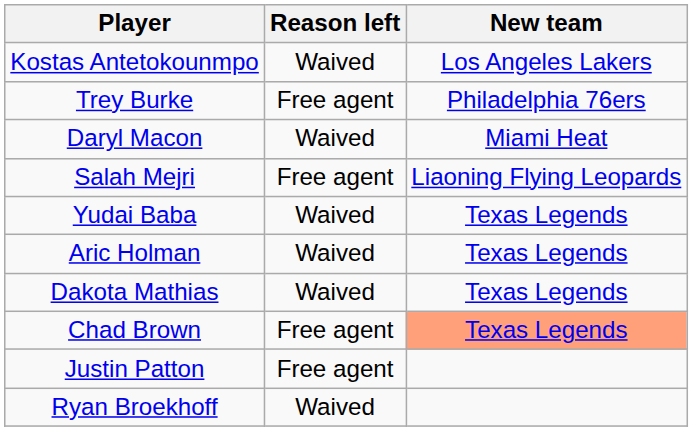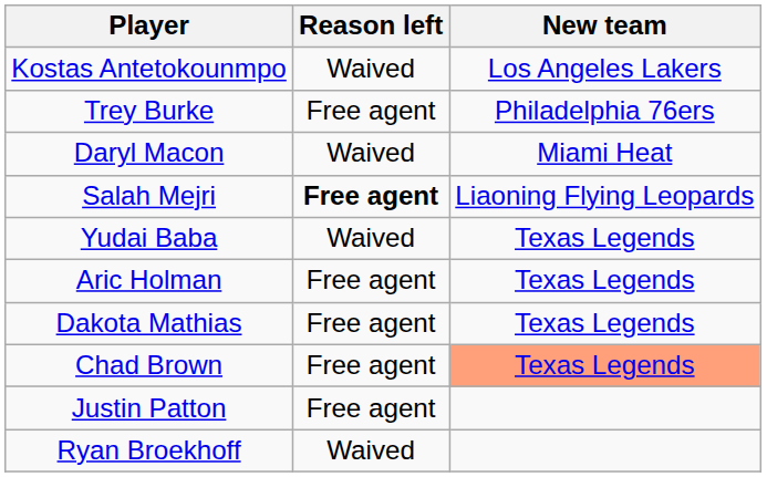Salah Mejri | Reason left: normal -> bold
Aric Holman | Reason left: Waived -> Free agent
Dakota Mathias | Reason left: Waived -> Free agent
